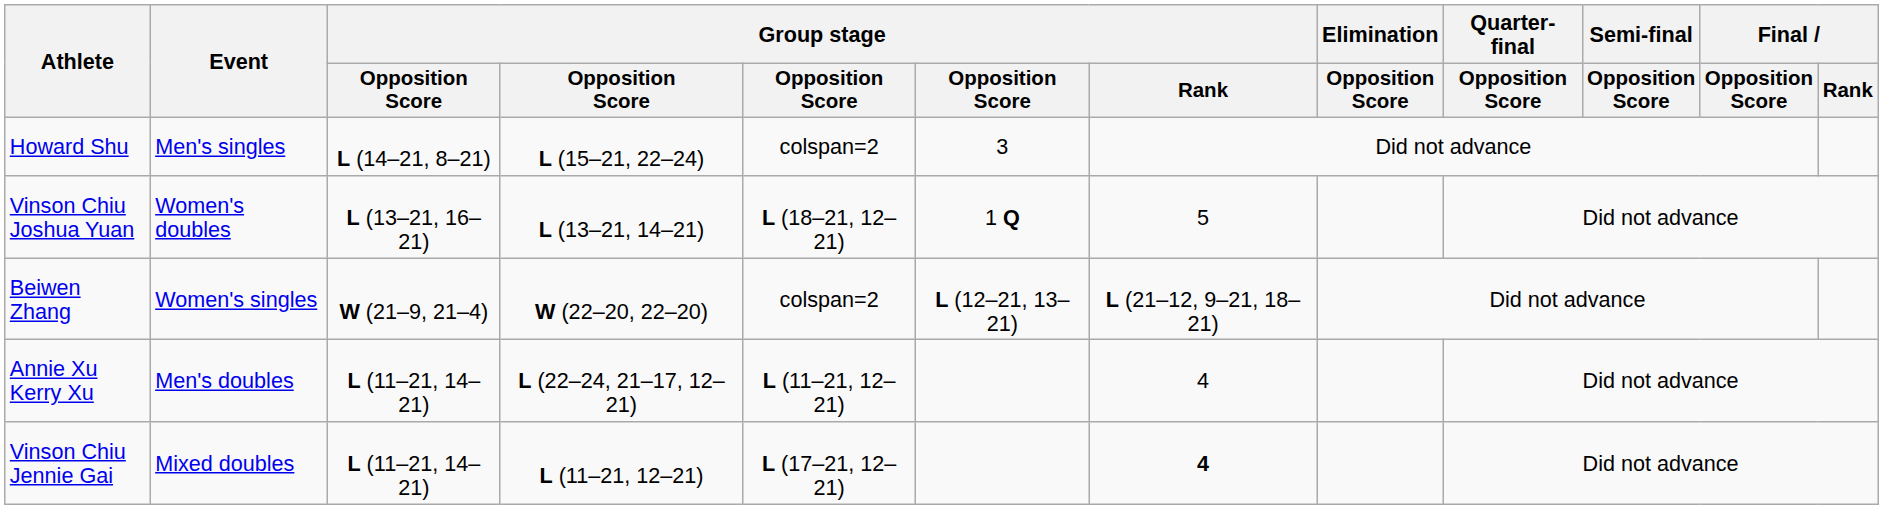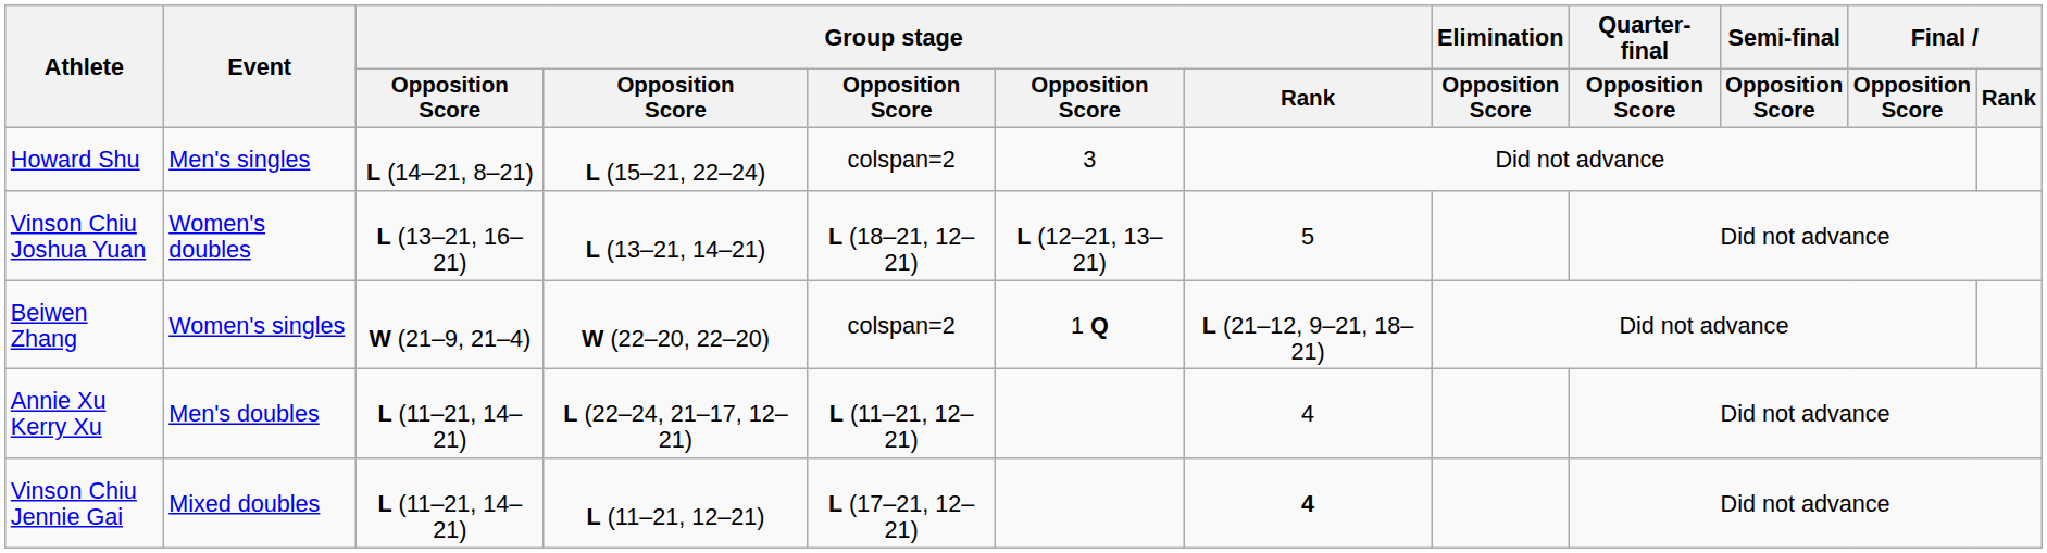Vinson Chiu Joshua Yuan | column 6: 1 Q -> L (12–21, 13–21)
Beiwen Zhang | column 6: L (12–21, 13–21) -> 1 Q
